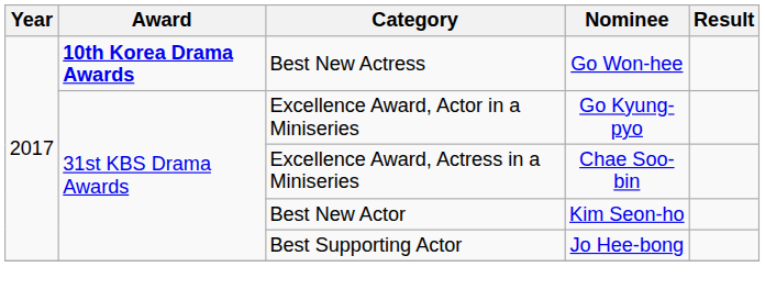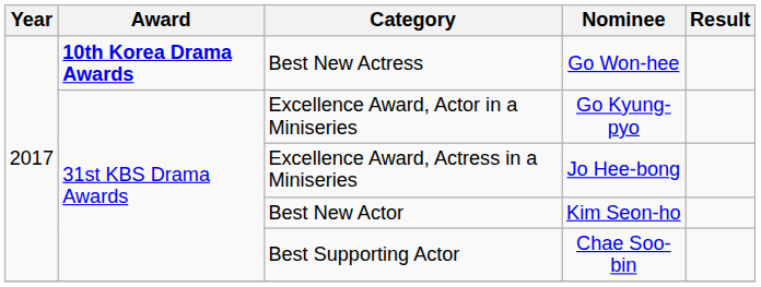Excellence Award, Actress in a Miniseries | Nominee: Chae Soo-bin -> Jo Hee-bong
Best Supporting Actor | Nominee: Jo Hee-bong -> Chae Soo-bin
